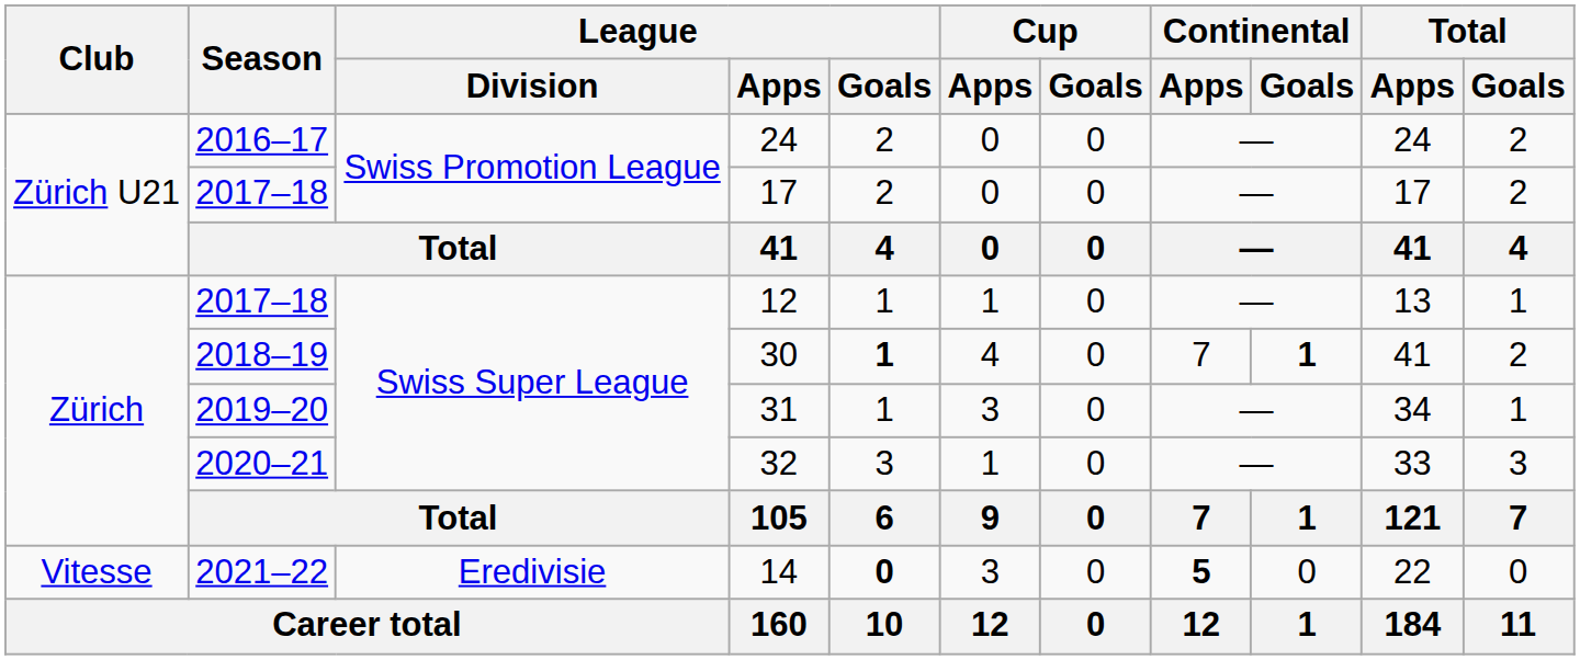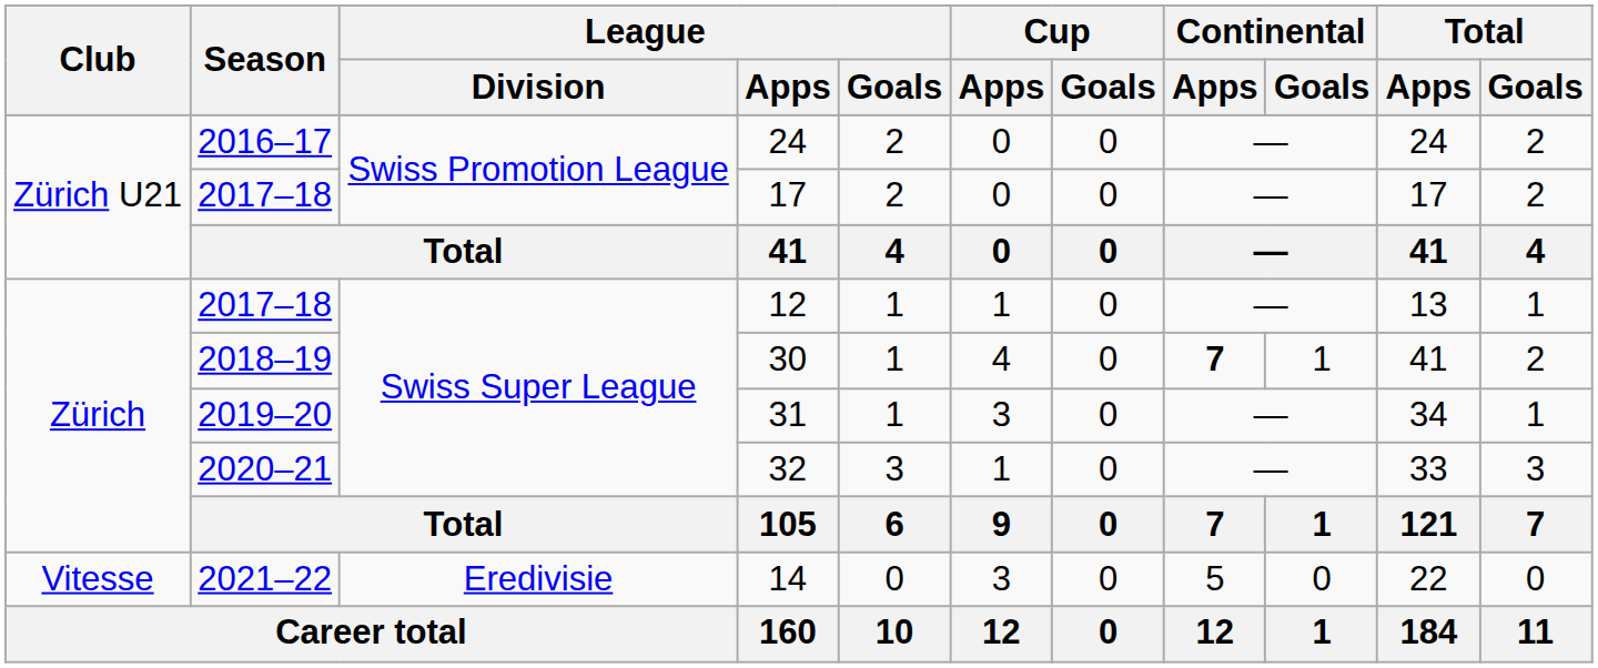30 | League / Goals: bold -> normal
30 | Continental / Apps: normal -> bold
30 | Continental / Goals: bold -> normal
14 | League / Goals: bold -> normal
14 | Continental / Apps: bold -> normal
